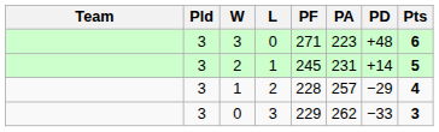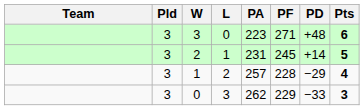columns swapped: PF <-> PA
